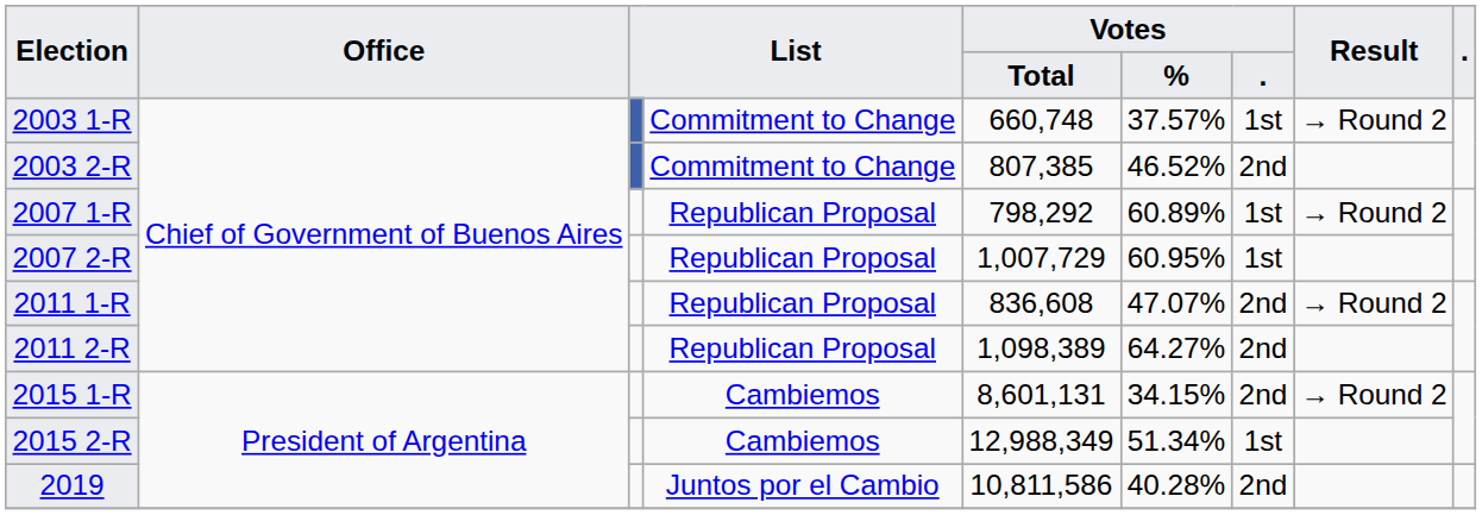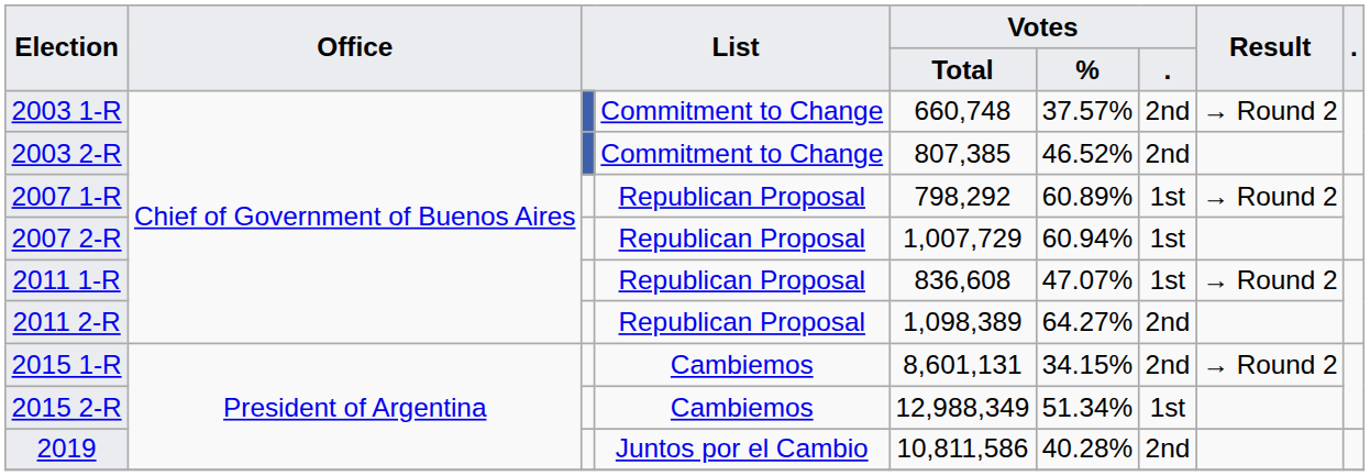2003 1-R | Votes / .: 1st -> 2nd
2007 2-R | Votes / %: 60.95% -> 60.94%
2011 1-R | Votes / .: 2nd -> 1st
